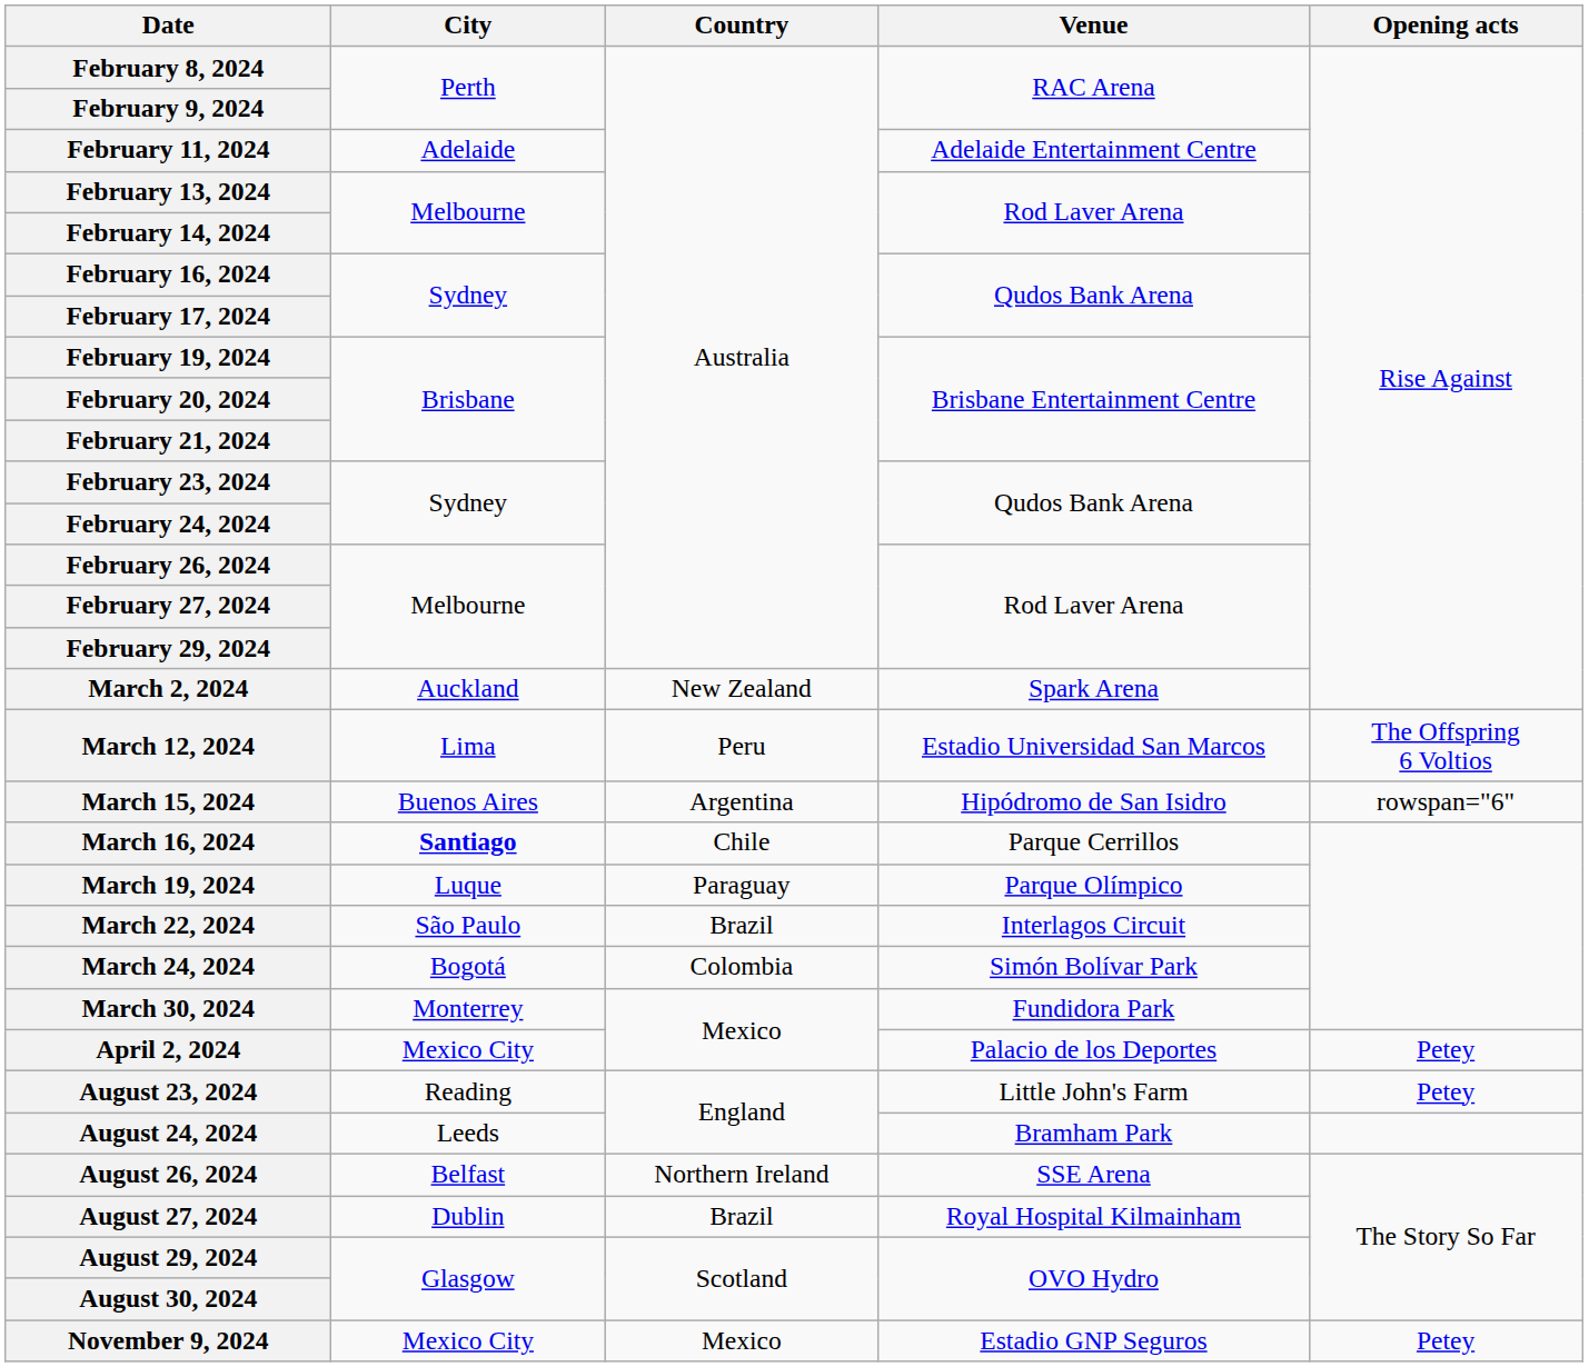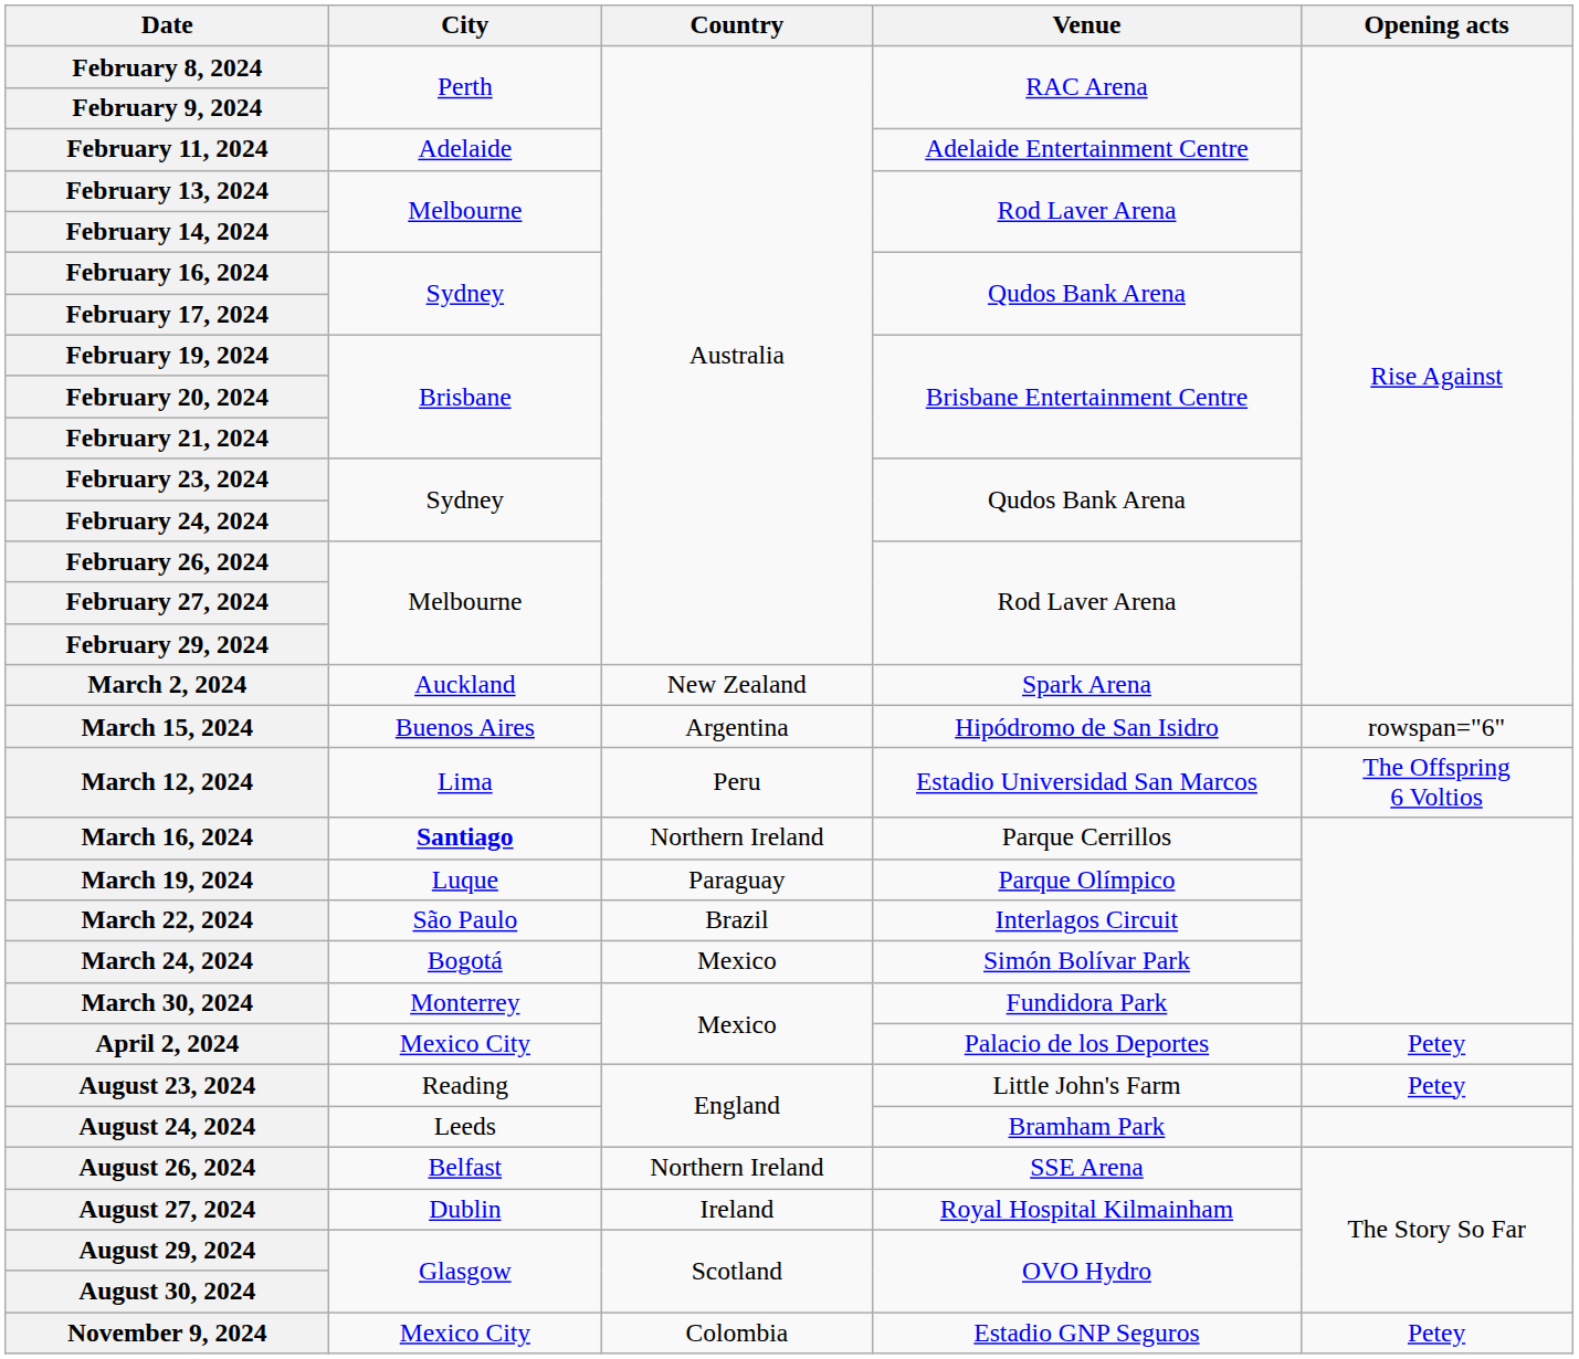rows swapped: March 12, 2024 <-> March 15, 2024
March 16, 2024 | Country: Chile -> Northern Ireland
March 24, 2024 | Country: Colombia -> Mexico
August 27, 2024 | Country: Brazil -> Ireland
November 9, 2024 | Country: Mexico -> Colombia
